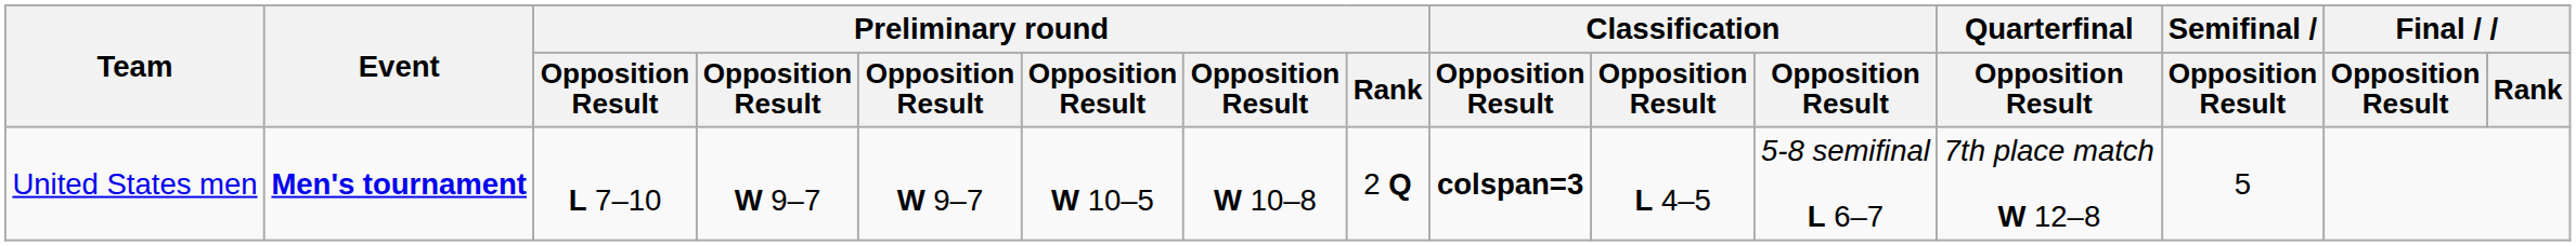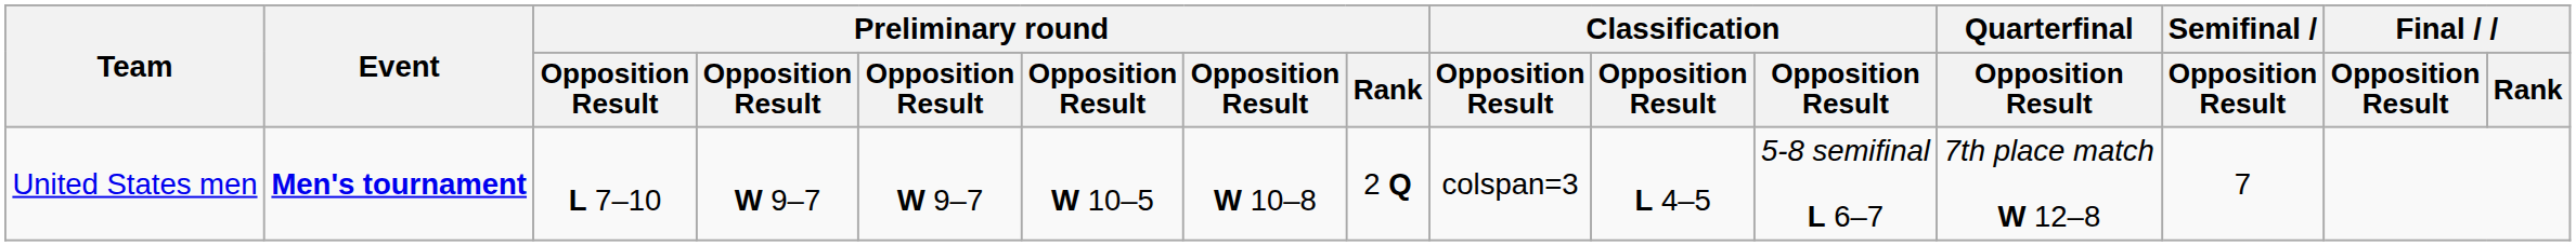United States men | column 9: bold -> normal
United States men | Semifinal / Opposition Result: 5 -> 7
